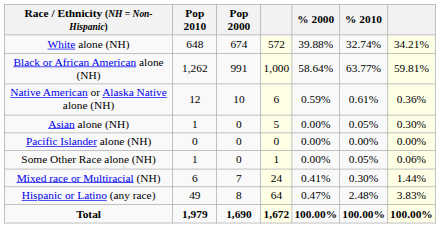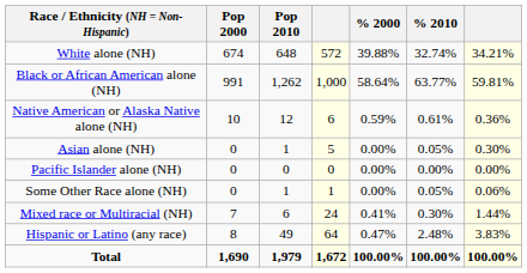columns swapped: Pop 2000 <-> Pop 2010
